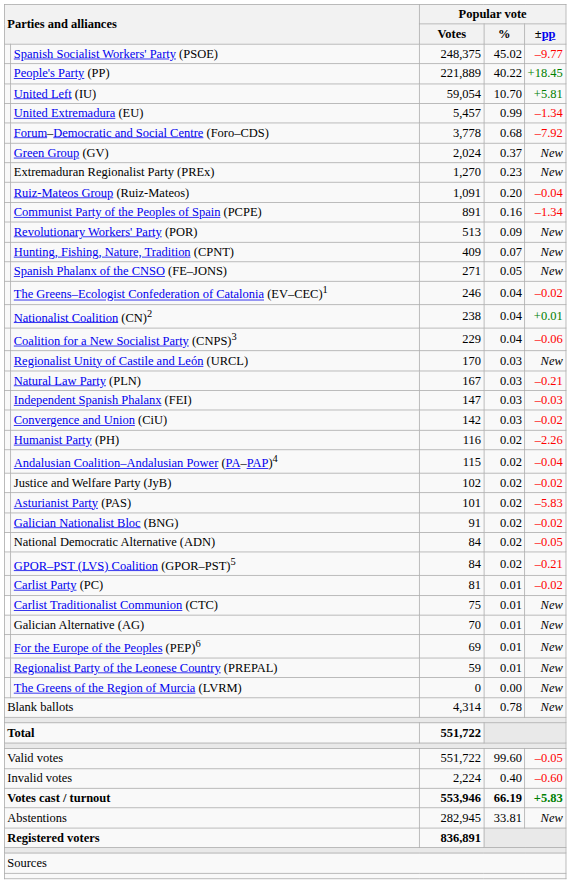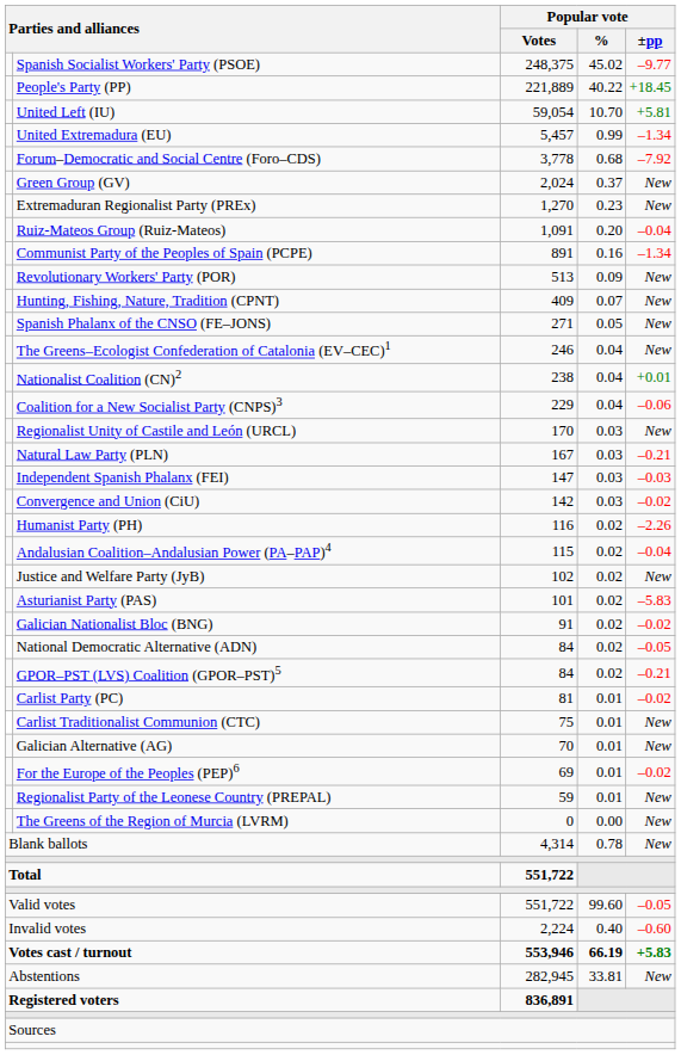The Greens–Ecologist Confederation of Catalonia (EV–CEC)1 | Popular vote / ±pp: –0.02 -> New
Justice and Welfare Party (JyB) | Popular vote / ±pp: –0.02 -> New
For the Europe of the Peoples (PEP)6 | Popular vote / ±pp: New -> –0.02
